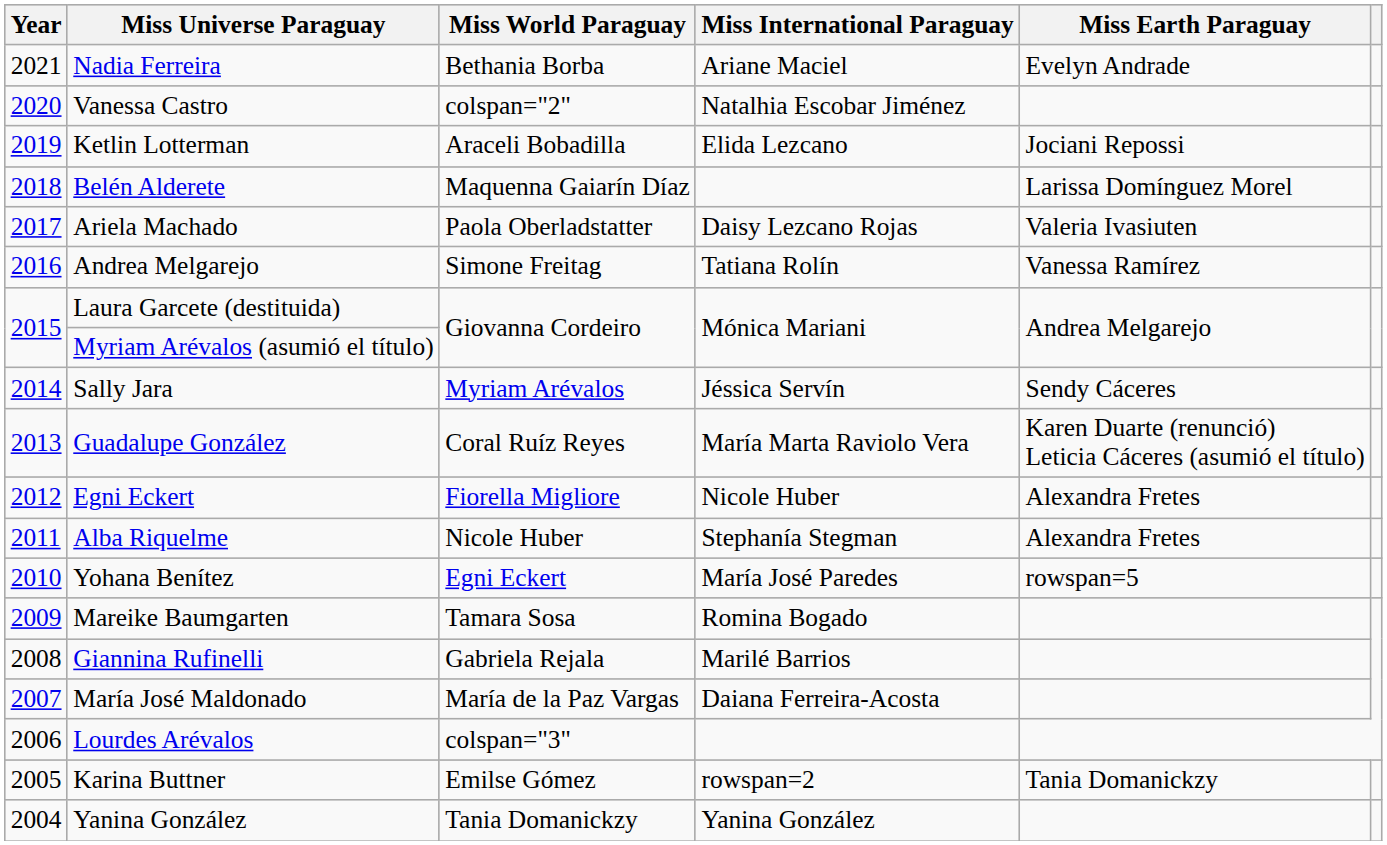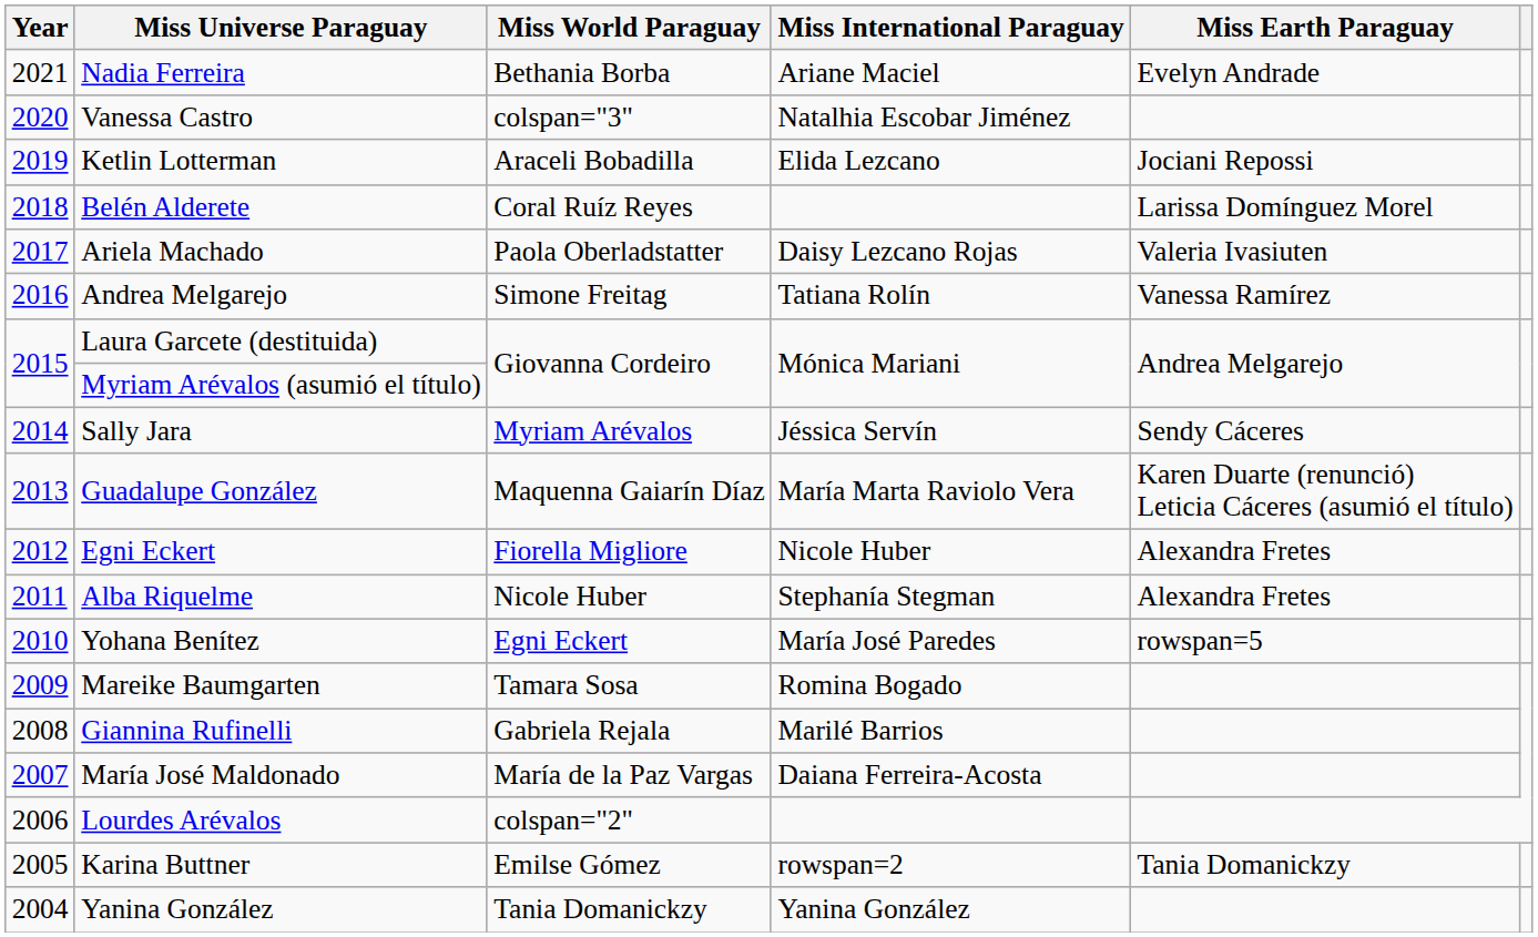Vanessa Castro | Miss World Paraguay: colspan="2" -> colspan="3"
Belén Alderete | Miss World Paraguay: Maquenna Gaiarín Díaz -> Coral Ruíz Reyes
Guadalupe González | Miss World Paraguay: Coral Ruíz Reyes -> Maquenna Gaiarín Díaz
Lourdes Arévalos | Miss World Paraguay: colspan="3" -> colspan="2"
